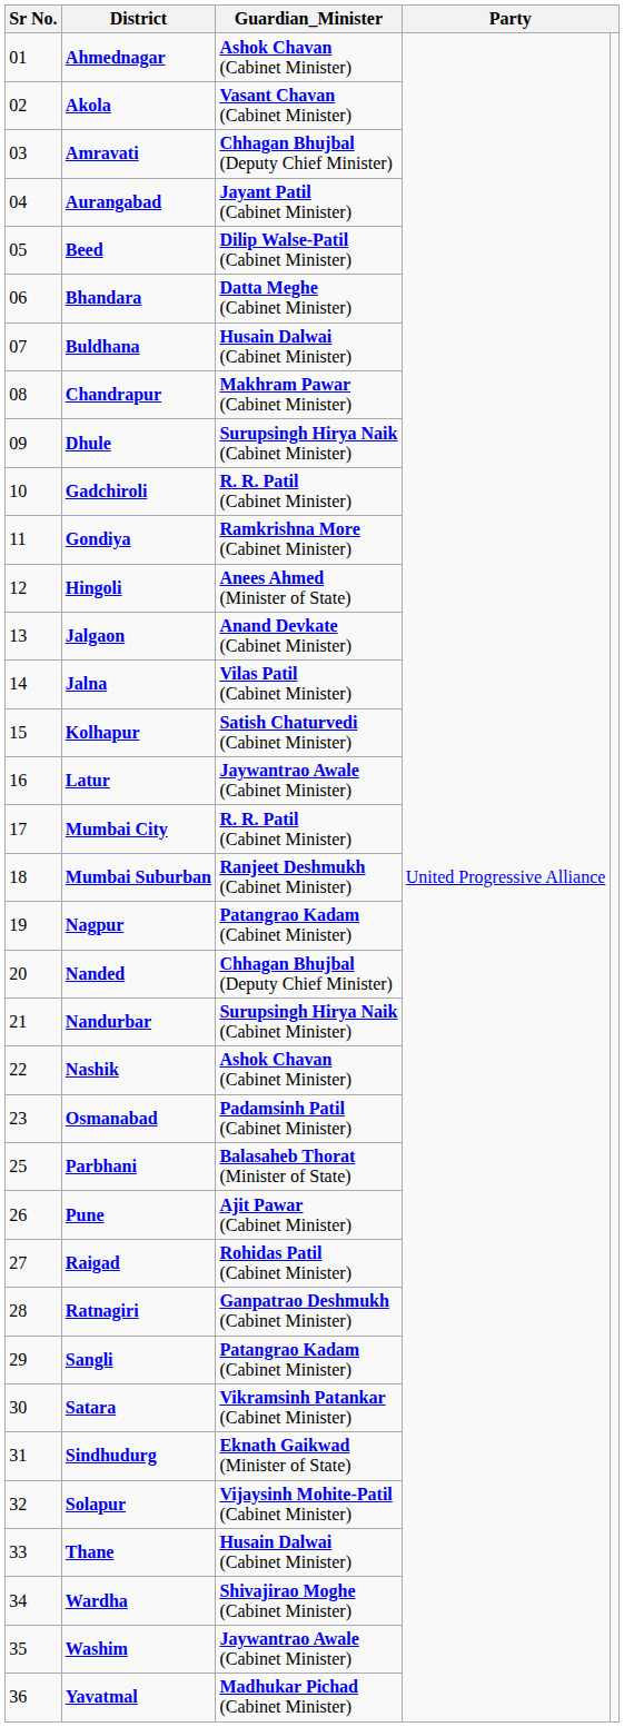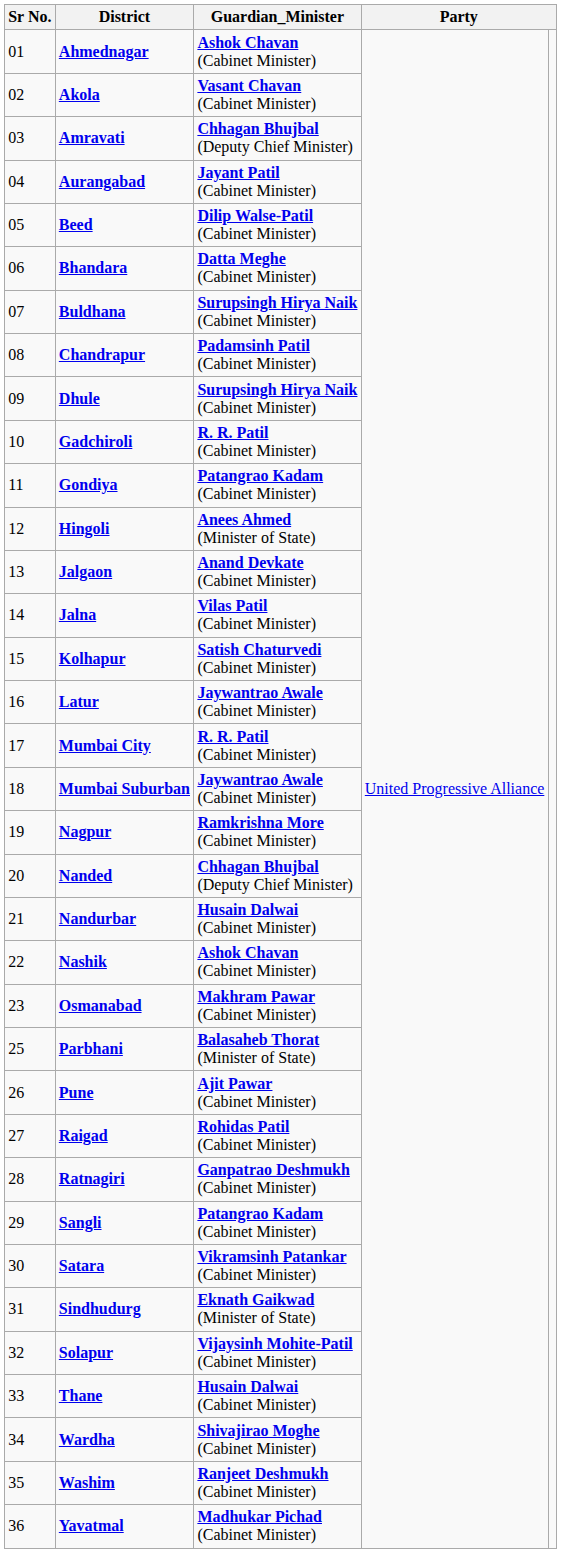Buldhana | Guardian_Minister: Husain Dalwai (Cabinet Minister) -> Surupsingh Hirya Naik (Cabinet Minister)
Chandrapur | Guardian_Minister: Makhram Pawar (Cabinet Minister) -> Padamsinh Patil (Cabinet Minister)
Gondiya | Guardian_Minister: Ramkrishna More (Cabinet Minister) -> Patangrao Kadam (Cabinet Minister)
Mumbai Suburban | Guardian_Minister: Ranjeet Deshmukh (Cabinet Minister) -> Jaywantrao Awale (Cabinet Minister)
Nagpur | Guardian_Minister: Patangrao Kadam (Cabinet Minister) -> Ramkrishna More (Cabinet Minister)
Nandurbar | Guardian_Minister: Surupsingh Hirya Naik (Cabinet Minister) -> Husain Dalwai (Cabinet Minister)
Osmanabad | Guardian_Minister: Padamsinh Patil (Cabinet Minister) -> Makhram Pawar (Cabinet Minister)
Washim | Guardian_Minister: Jaywantrao Awale (Cabinet Minister) -> Ranjeet Deshmukh (Cabinet Minister)
